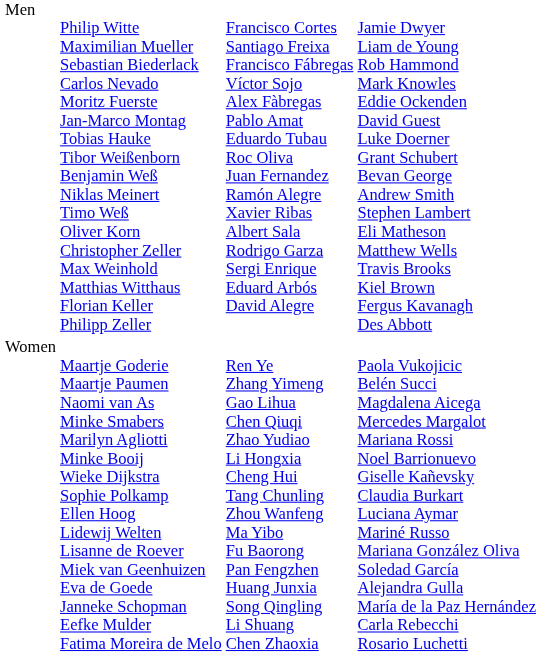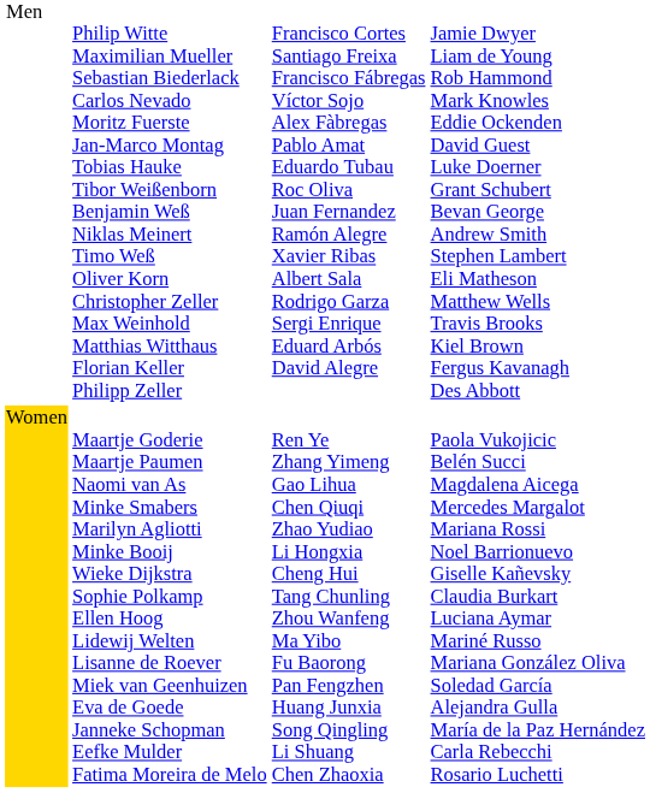Women | column 1: no background -> gold background
